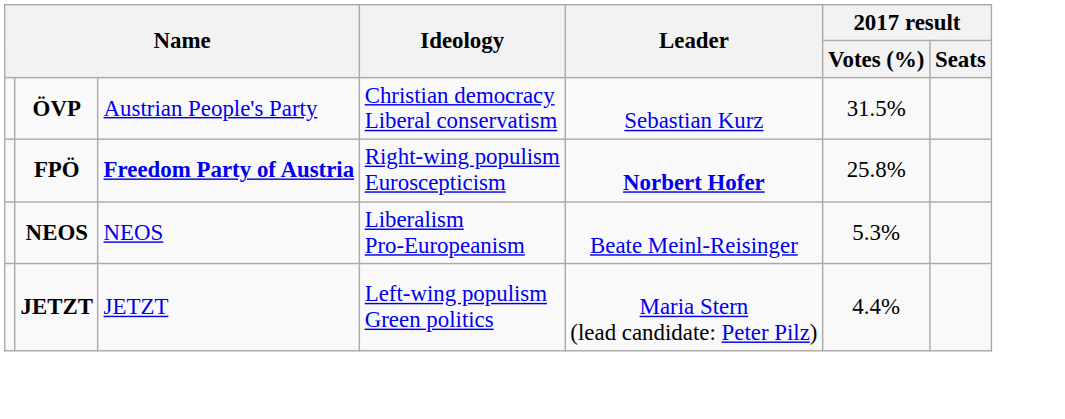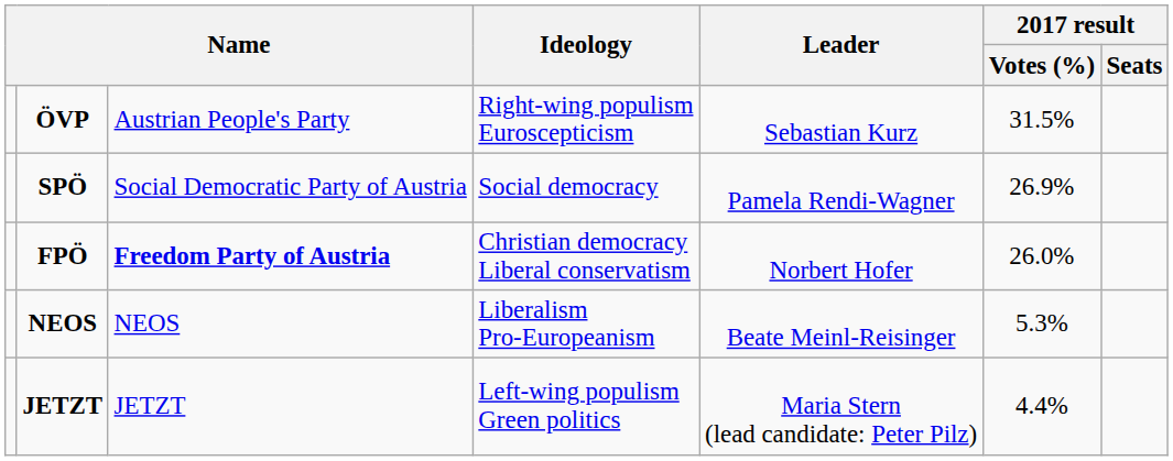ÖVP | Ideology: Christian democracy Liberal conservatism -> Right-wing populism Euroscepticism
+ row: SPÖ | Social Democratic Party of Austria | Social democracy | Pamela Rendi-Wagner | 26.9%
FPÖ | Ideology: Right-wing populism Euroscepticism -> Christian democracy Liberal conservatism
FPÖ | Leader: bold -> normal
FPÖ | 2017 result / Votes (%): 25.8% -> 26.0%
